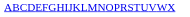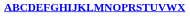row 1 | column 1: normal -> bold
